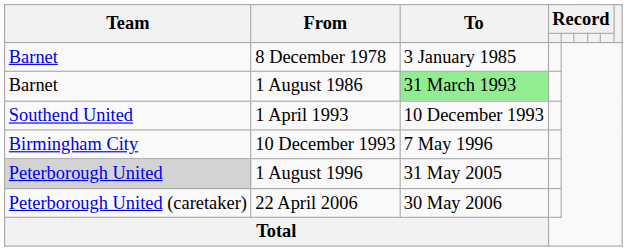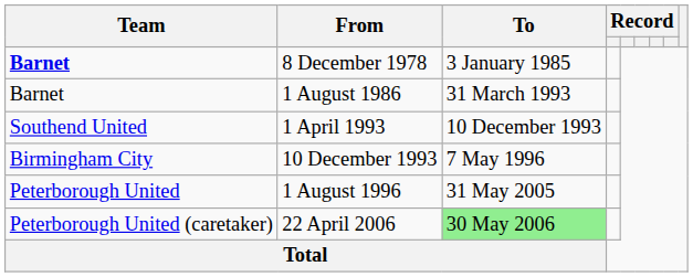8 December 1978 | Team: normal -> bold
1 August 1986 | To: lightgreen background -> no background
1 August 1996 | Team: lightgrey background -> no background
22 April 2006 | To: no background -> lightgreen background
